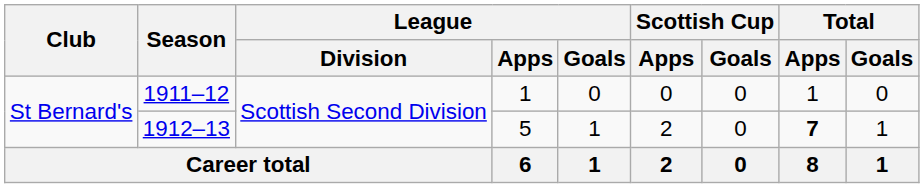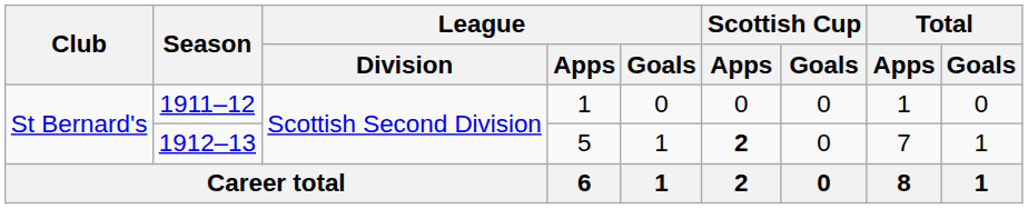1912–13 | Scottish Cup / Apps: normal -> bold
1912–13 | Total / Apps: bold -> normal
